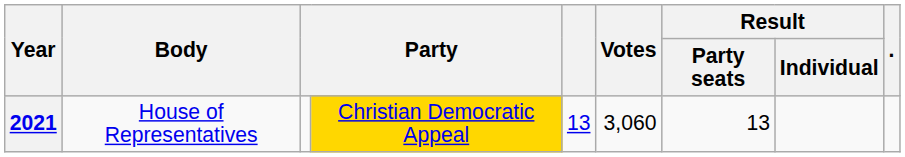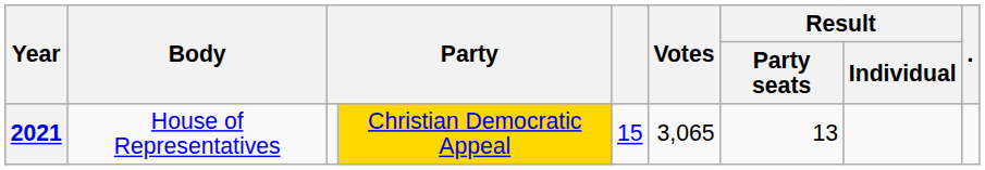2021 | column 5: 13 -> 15
2021 | Votes: 3,060 -> 3,065
